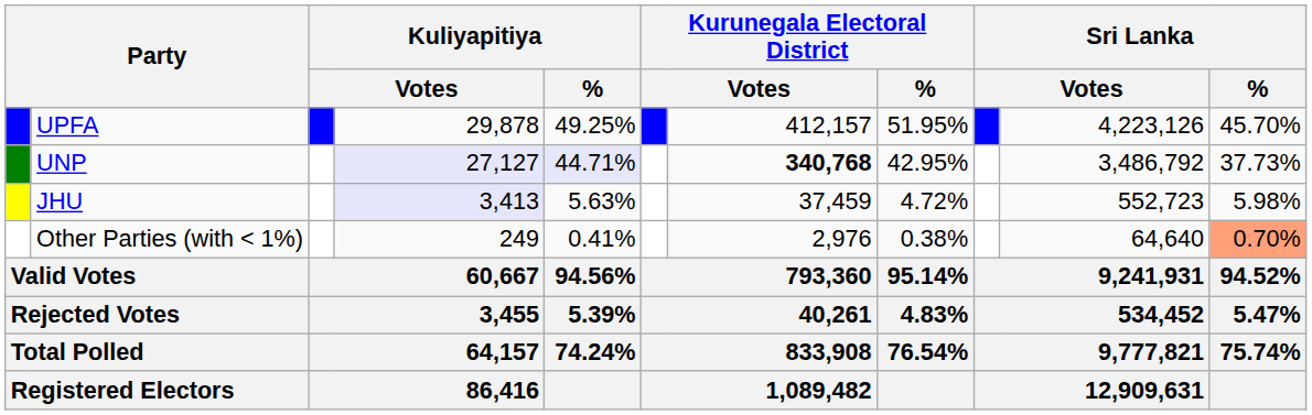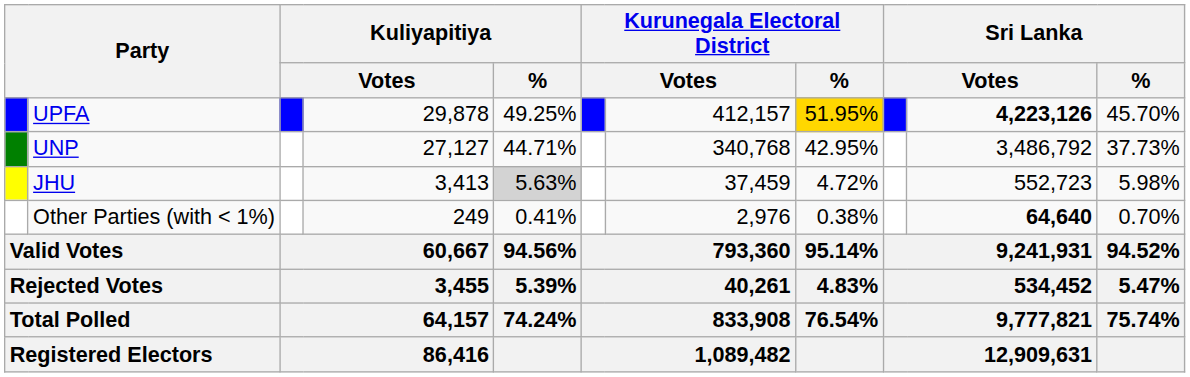UPFA | Kurunegala Electoral District / %: no background -> gold background
UPFA | column 10: normal -> bold
UNP | column 4: lavender background -> no background
UNP | Kuliyapitiya / %: lavender background -> no background
UNP | column 7: bold -> normal
JHU | column 4: lavender background -> no background
JHU | Kuliyapitiya / %: no background -> lightgrey background
Other Parties (with < 1%) | column 10: normal -> bold
Other Parties (with < 1%) | Sri Lanka / %: lightsalmon background -> no background
